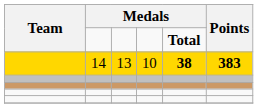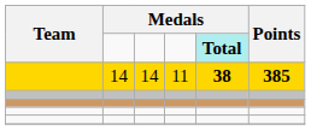row 2 | column 5: no background -> paleturquoise background
row 3 | column 3: 13 -> 14
row 3 | column 4: 10 -> 11
row 3 | Points: 383 -> 385
